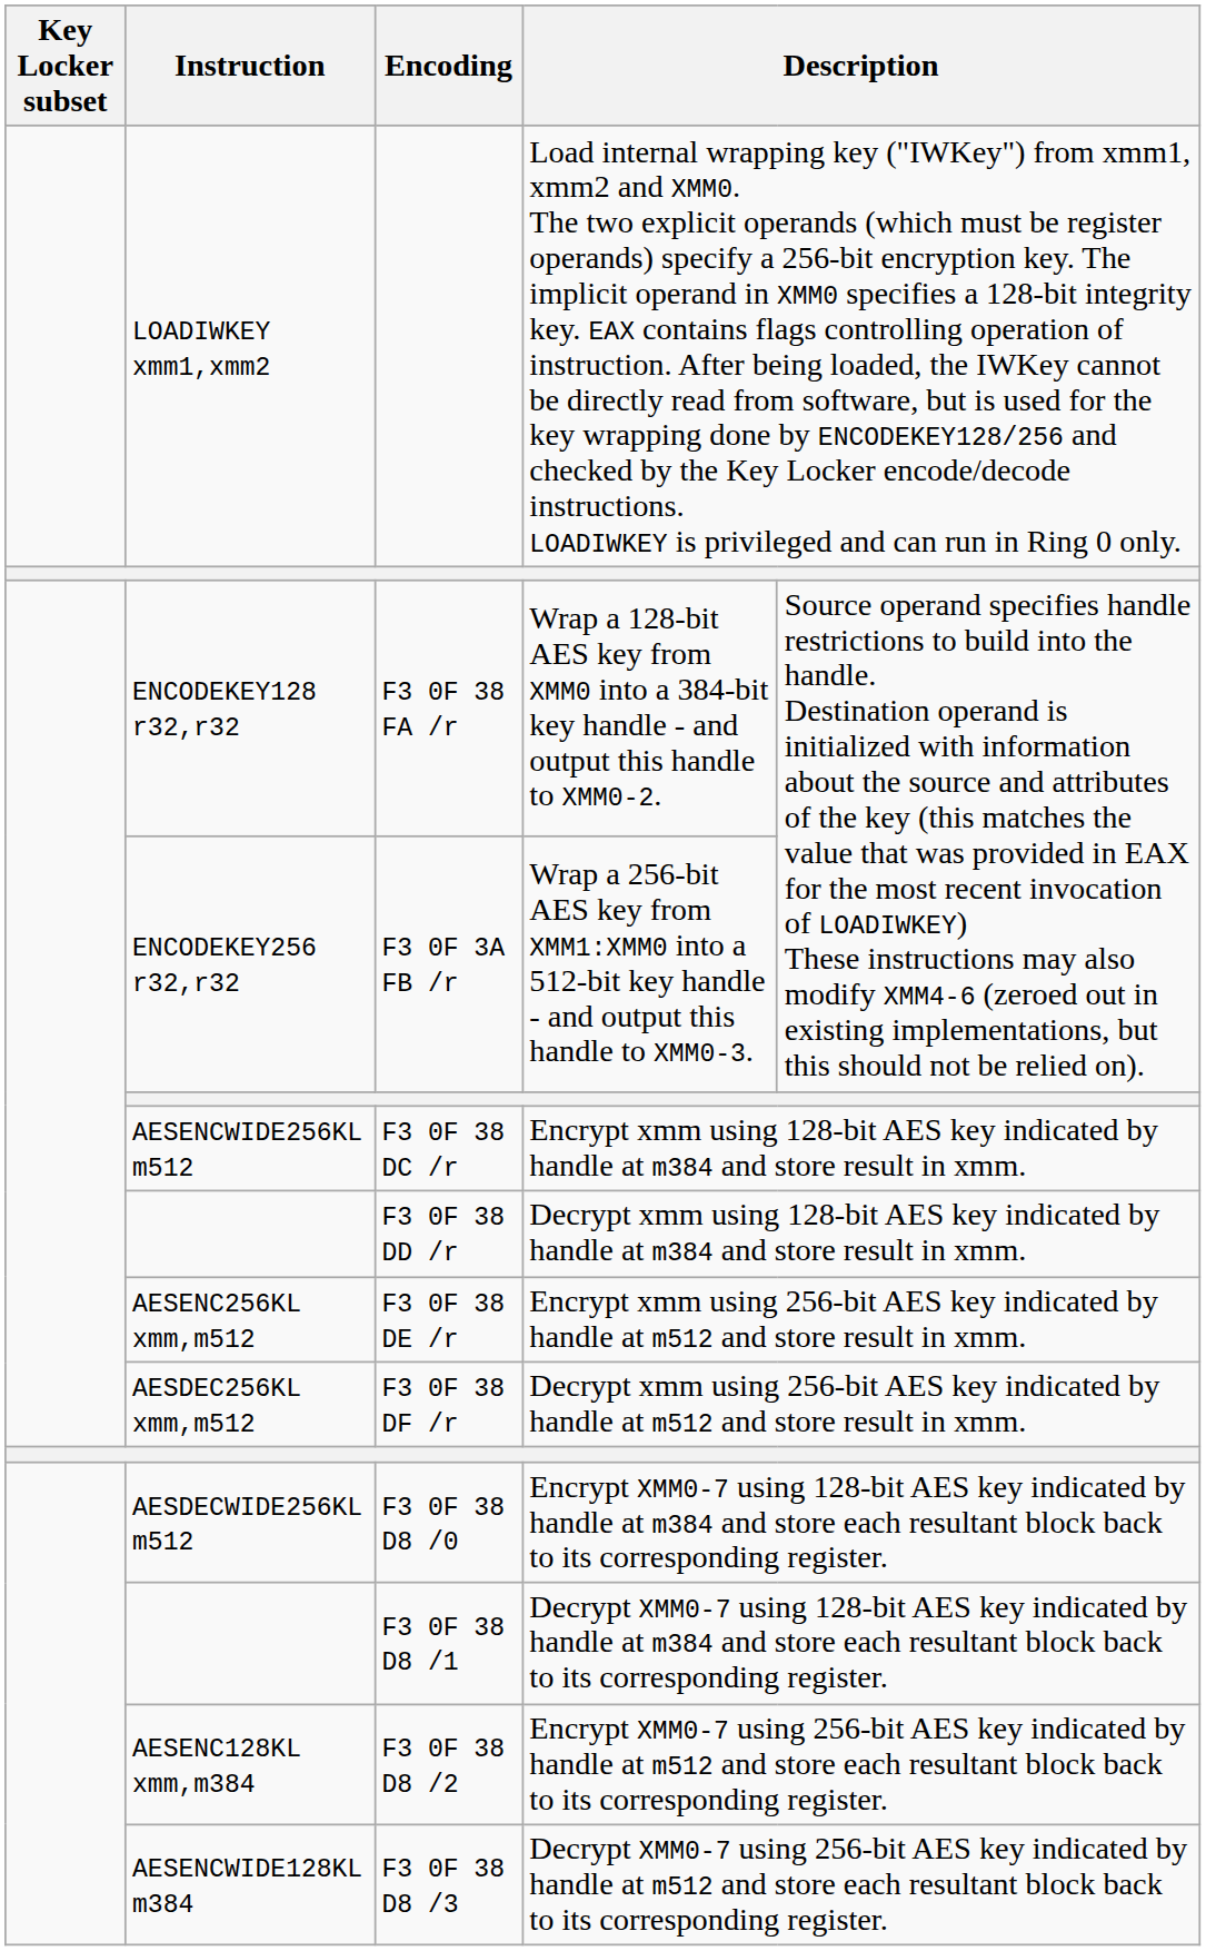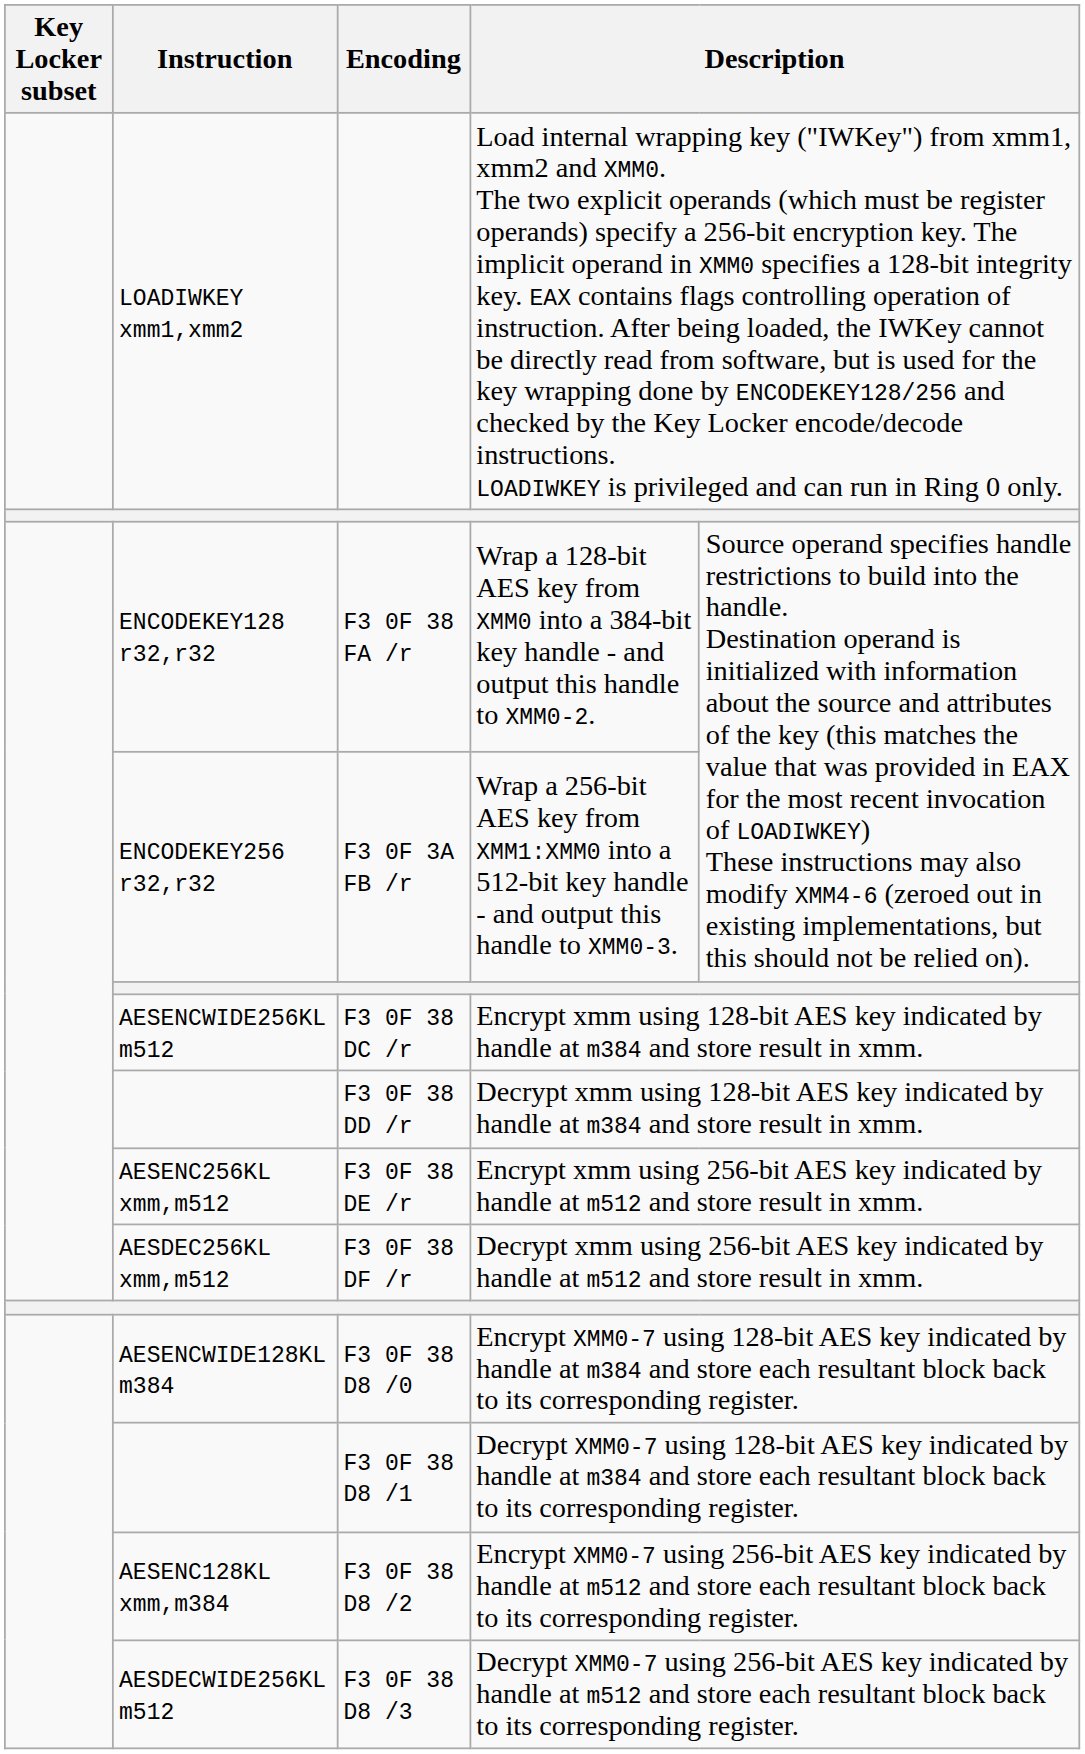F3 0F 38 D8 /0 | Instruction: AESDECWIDE256KL m512 -> AESENCWIDE128KL m384
F3 0F 38 D8 /3 | Instruction: AESENCWIDE128KL m384 -> AESDECWIDE256KL m512
